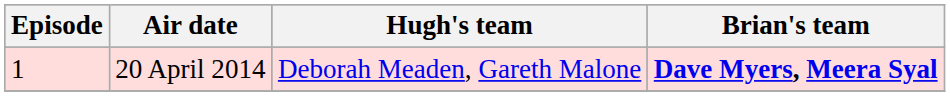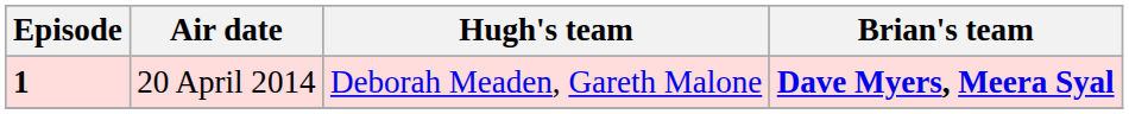20 April 2014 | Episode: normal -> bold
